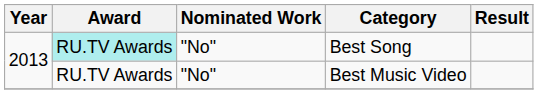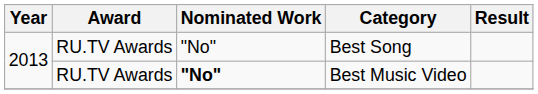Best Song | Award: paleturquoise background -> no background
Best Music Video | Nominated Work: normal -> bold
